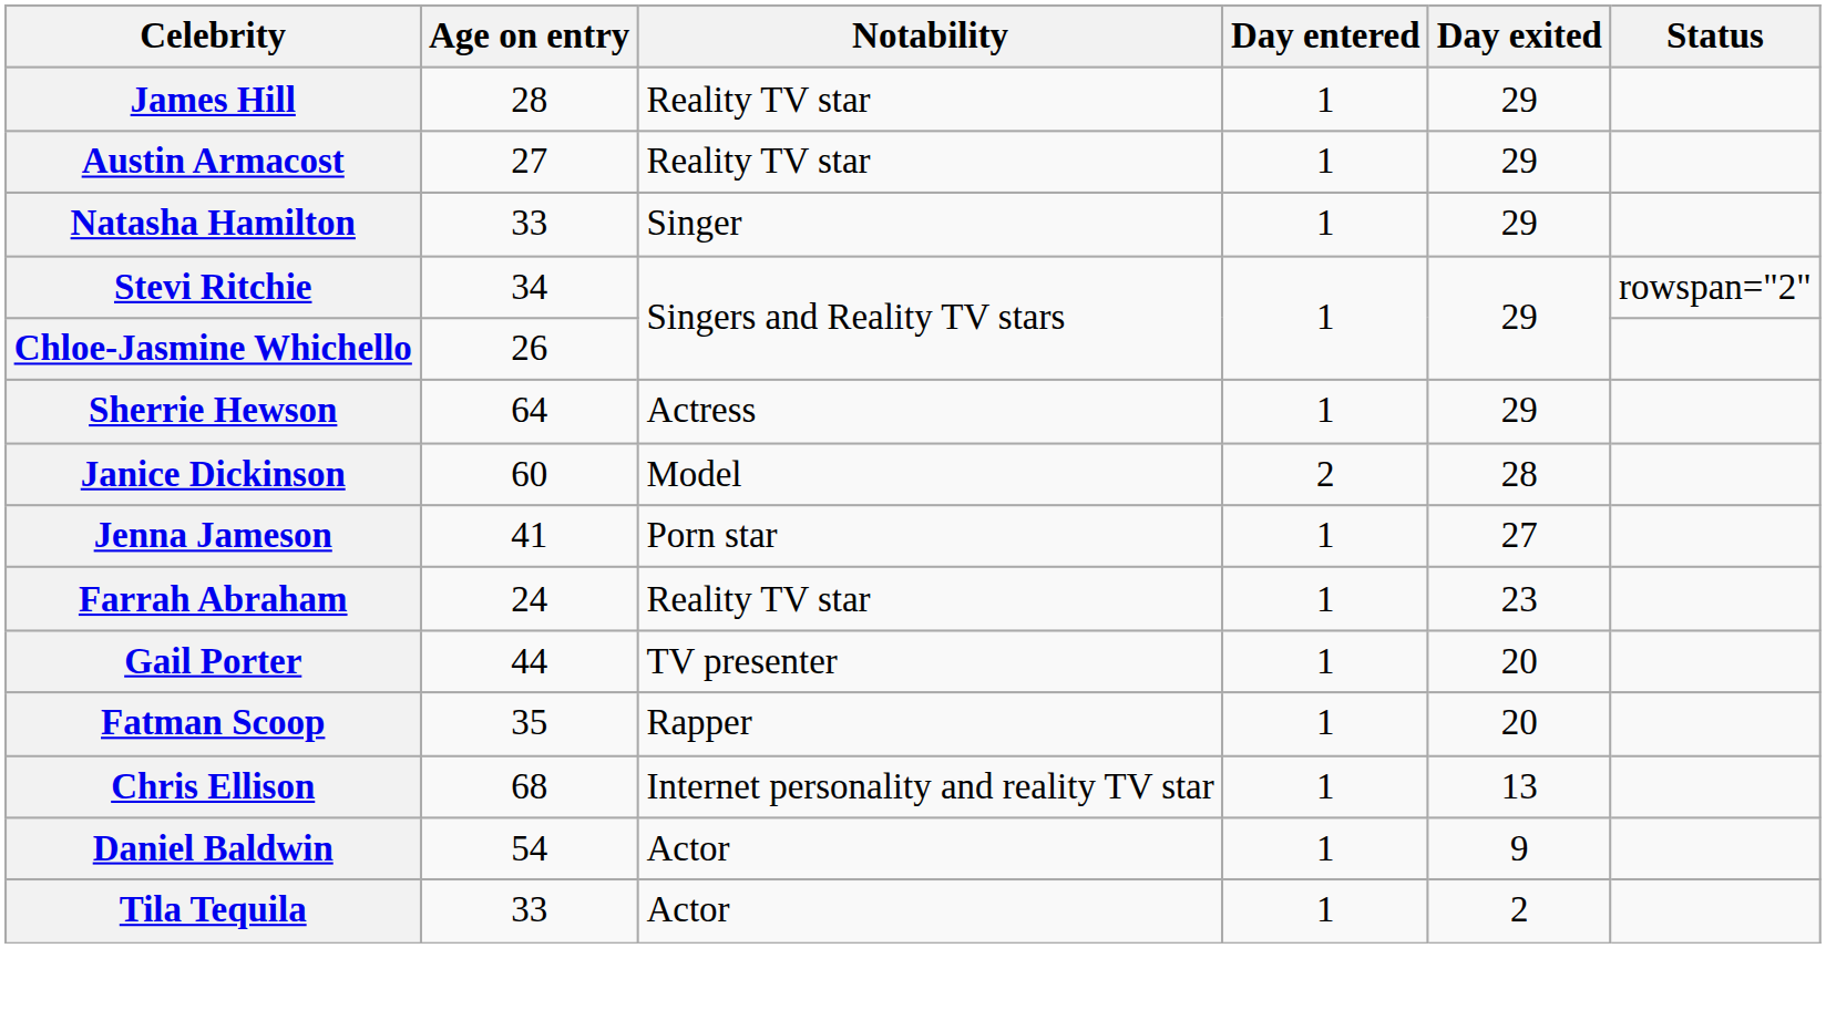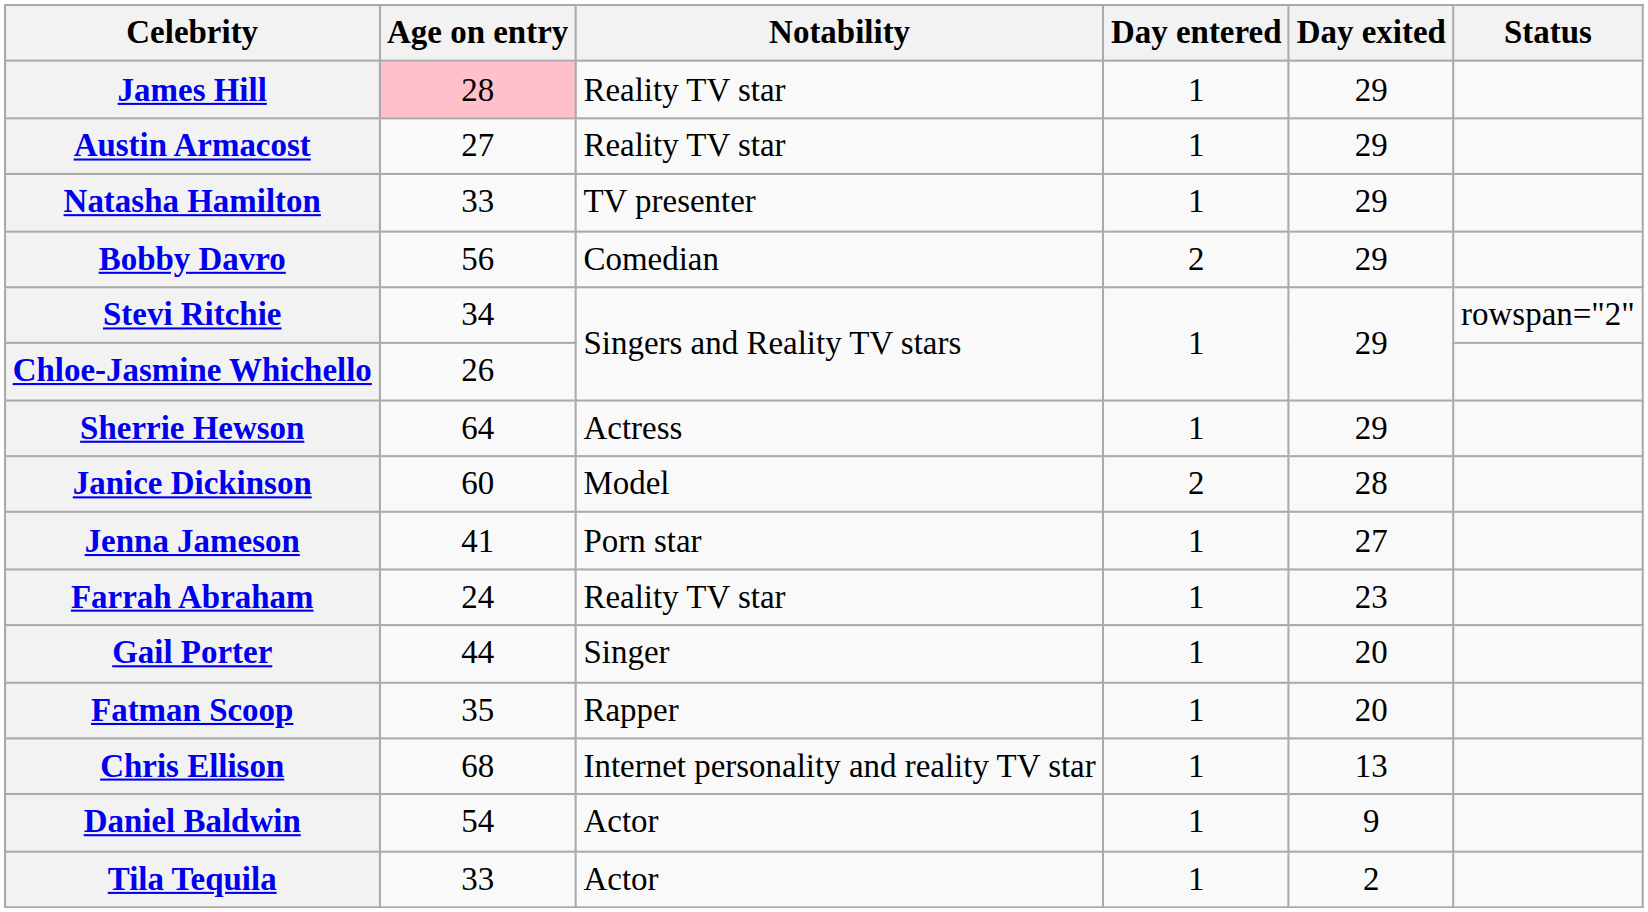James Hill | Age on entry: no background -> pink background
Natasha Hamilton | Notability: Singer -> TV presenter
+ row: Bobby Davro | 56 | Comedian | 2 | 29
Gail Porter | Notability: TV presenter -> Singer
